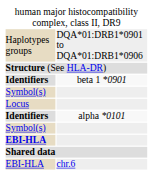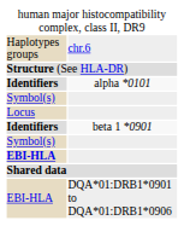row 2 | column 2: DQA*01:DRB1*0901 to DQA*01:DRB1*0906 -> chr.6
row 4 | column 2: beta 1 *0901 -> alpha *0101
row 7 | column 2: alpha *0101 -> beta 1 *0901
row 11 | column 2: chr.6 -> DQA*01:DRB1*0901 to DQA*01:DRB1*0906
